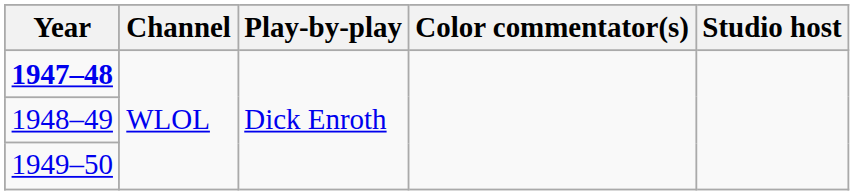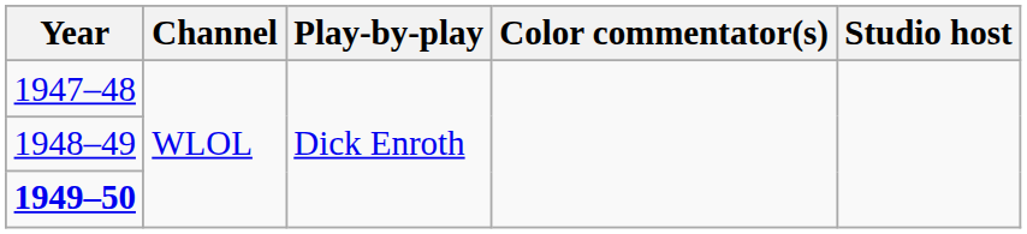1947–48 | Year: bold -> normal
1949–50 | Year: normal -> bold
